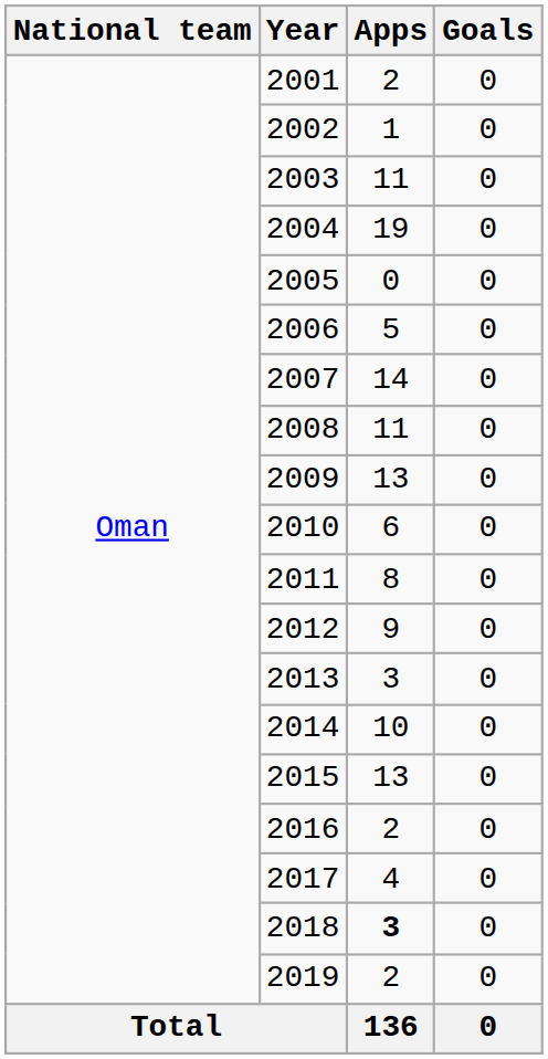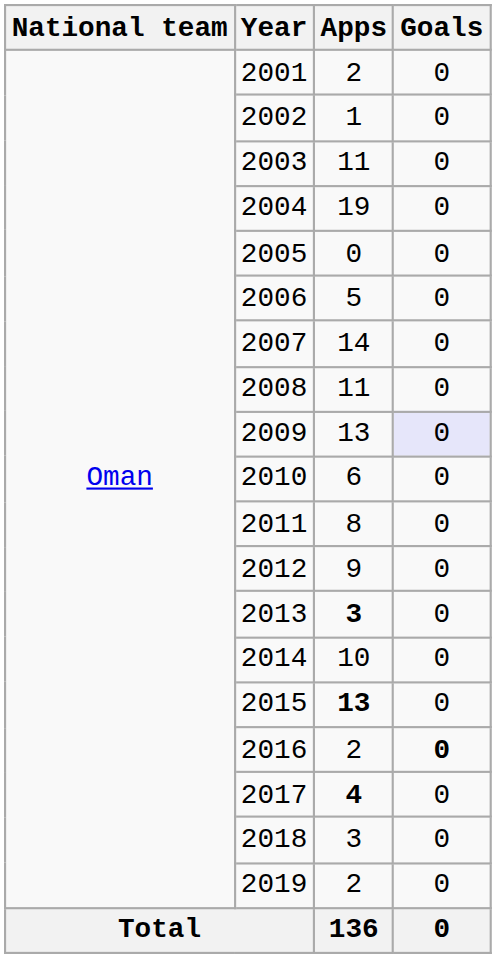2009 | Goals: no background -> lavender background
2013 | Apps: normal -> bold
2015 | Apps: normal -> bold
2016 | Goals: normal -> bold
2017 | Apps: normal -> bold
2018 | Apps: bold -> normal
